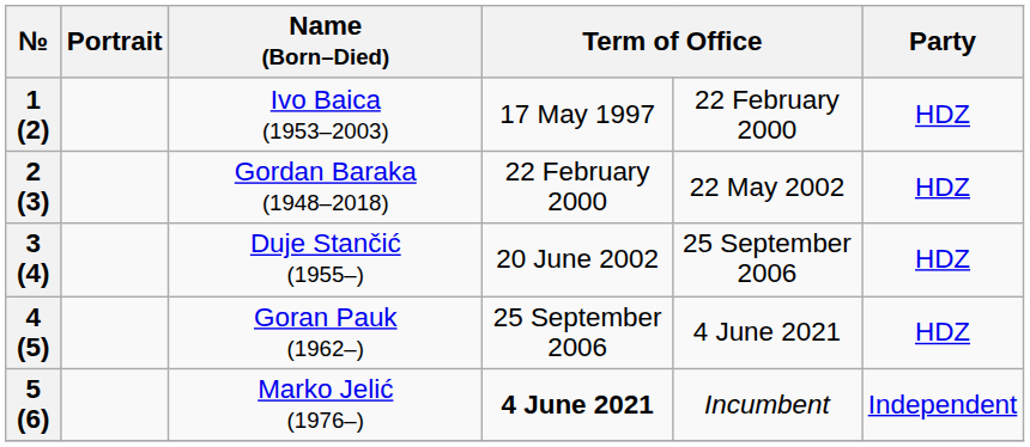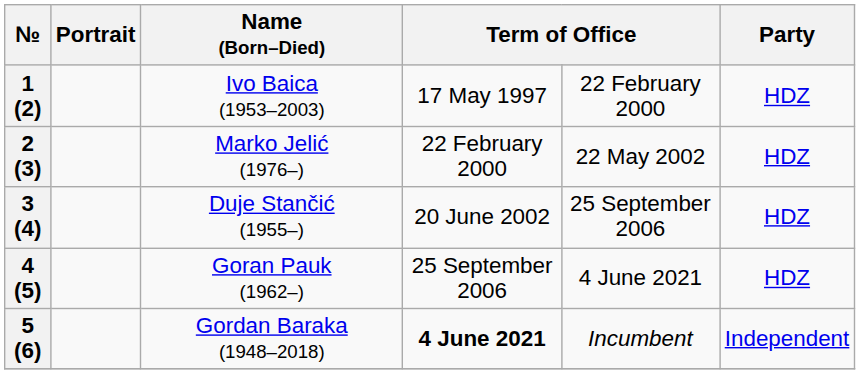2 (3) | Name (Born–Died): Gordan Baraka (1948–2018) -> Marko Jelić (1976–)
5 (6) | Name (Born–Died): Marko Jelić (1976–) -> Gordan Baraka (1948–2018)
